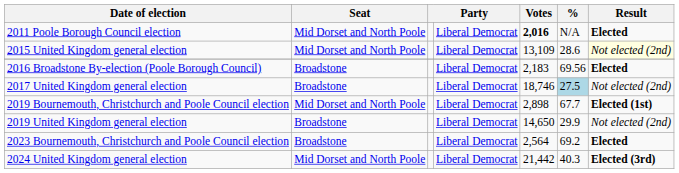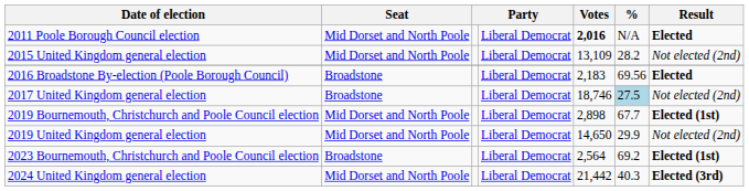2015 United Kingdom general election | %: 28.6 -> 28.2
2015 United Kingdom general election | Result: lightyellow background -> no background
2019 United Kingdom general election | Seat: Broadstone -> Mid Dorset and North Poole
2023 Bournemouth, Christchurch and Poole Council election | Result: Elected -> Elected (1st)
